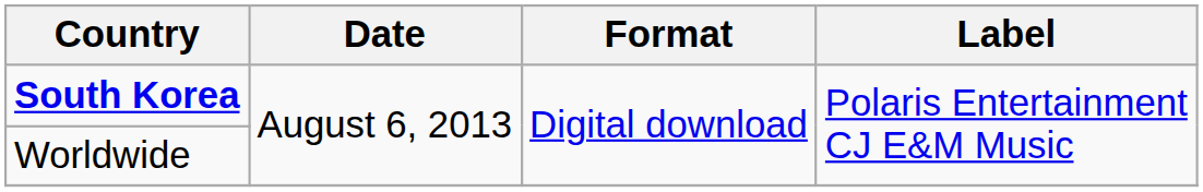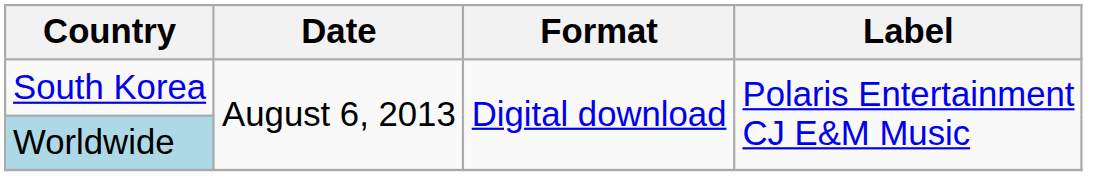South Korea | Country: bold -> normal
Worldwide | Country: no background -> lightblue background
